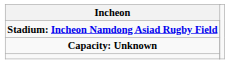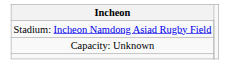Stadium: Incheon Namdong Asiad Rugby Field | column 1: bold -> normal
Capacity: Unknown | column 1: bold -> normal
